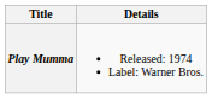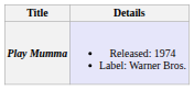Play Mumma | Details: no background -> lavender background
